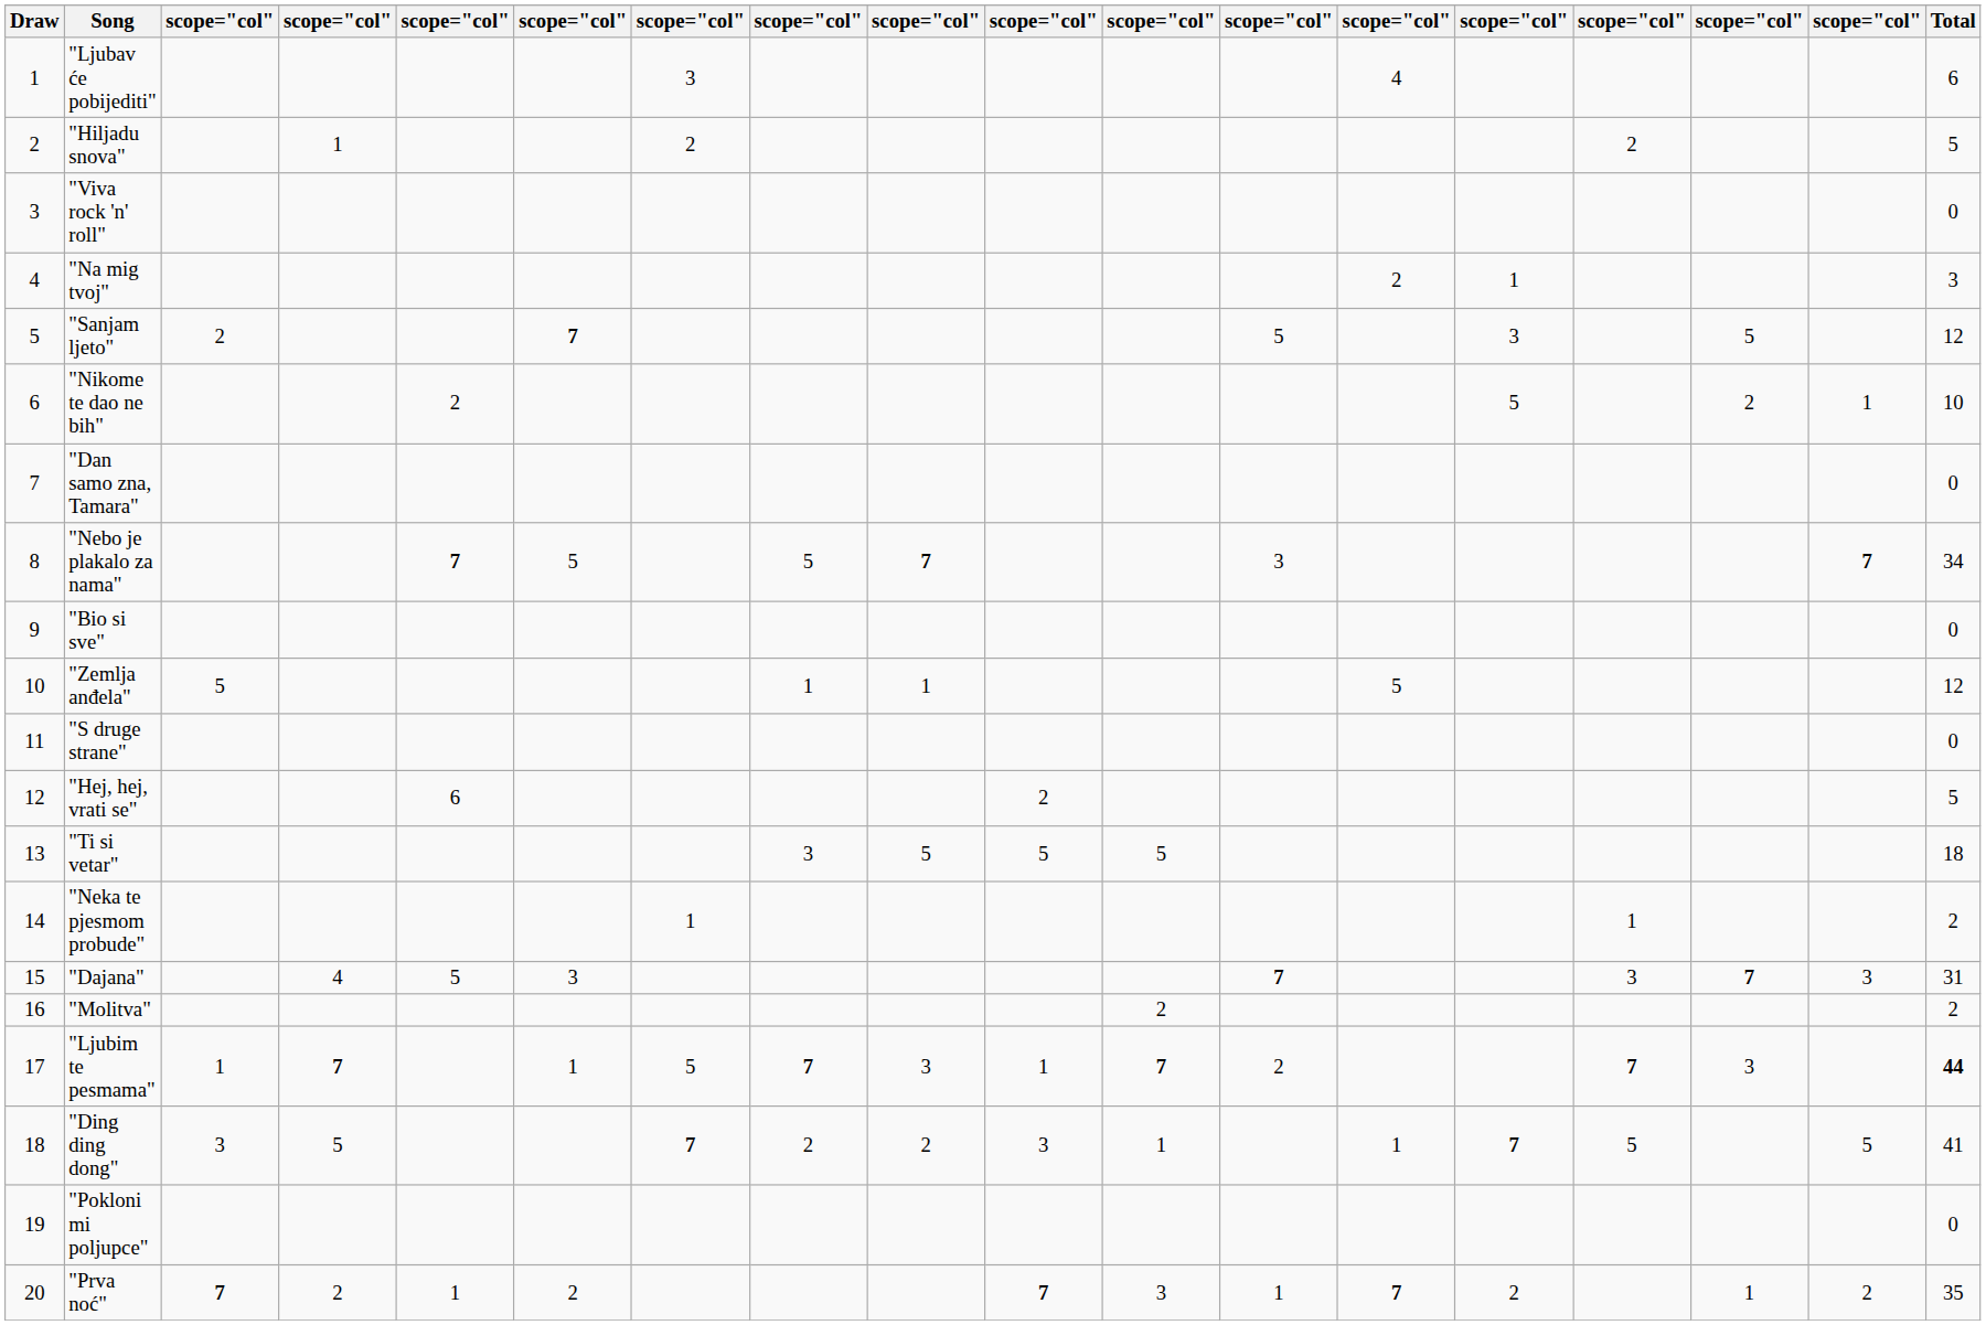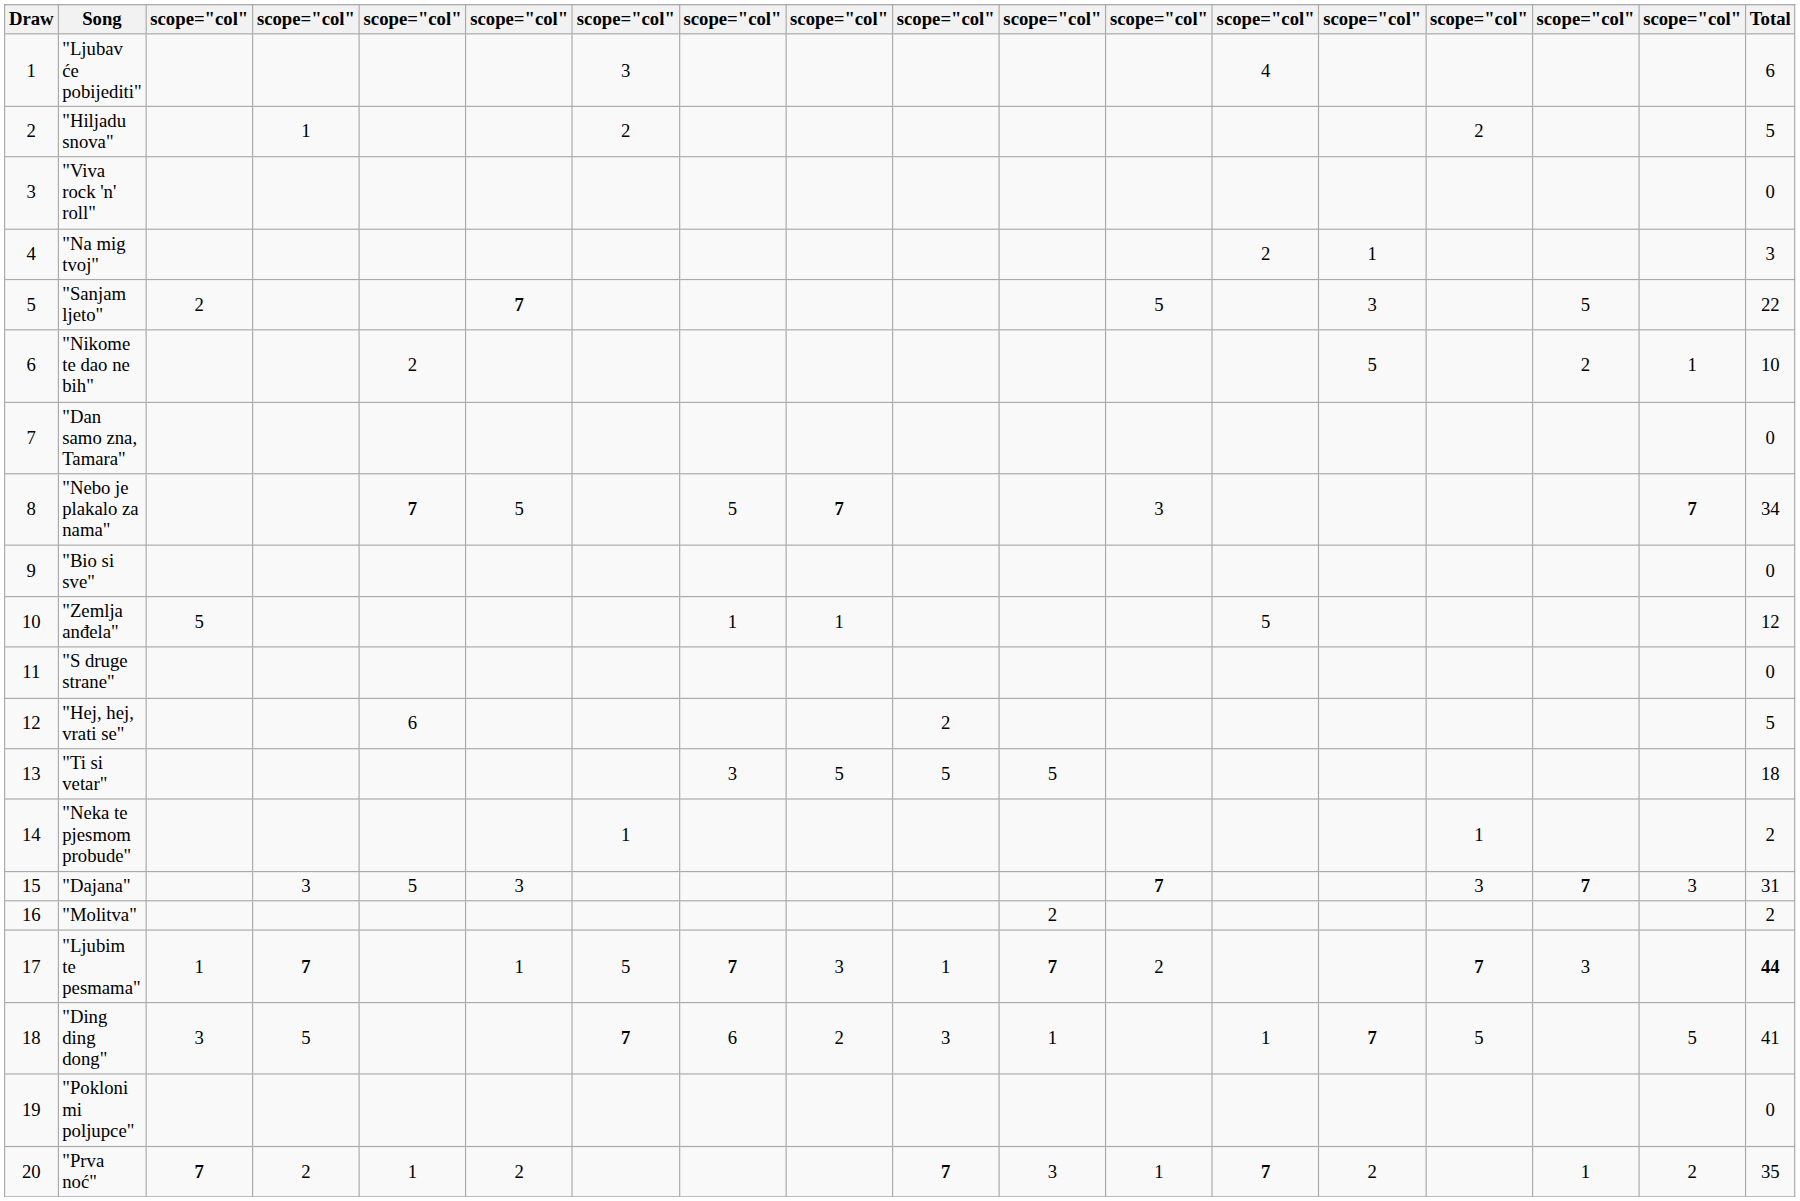"Sanjam ljeto" | Total: 12 -> 22
"Dajana" | column 4: 4 -> 3
"Ding ding dong" | column 8: 2 -> 6
